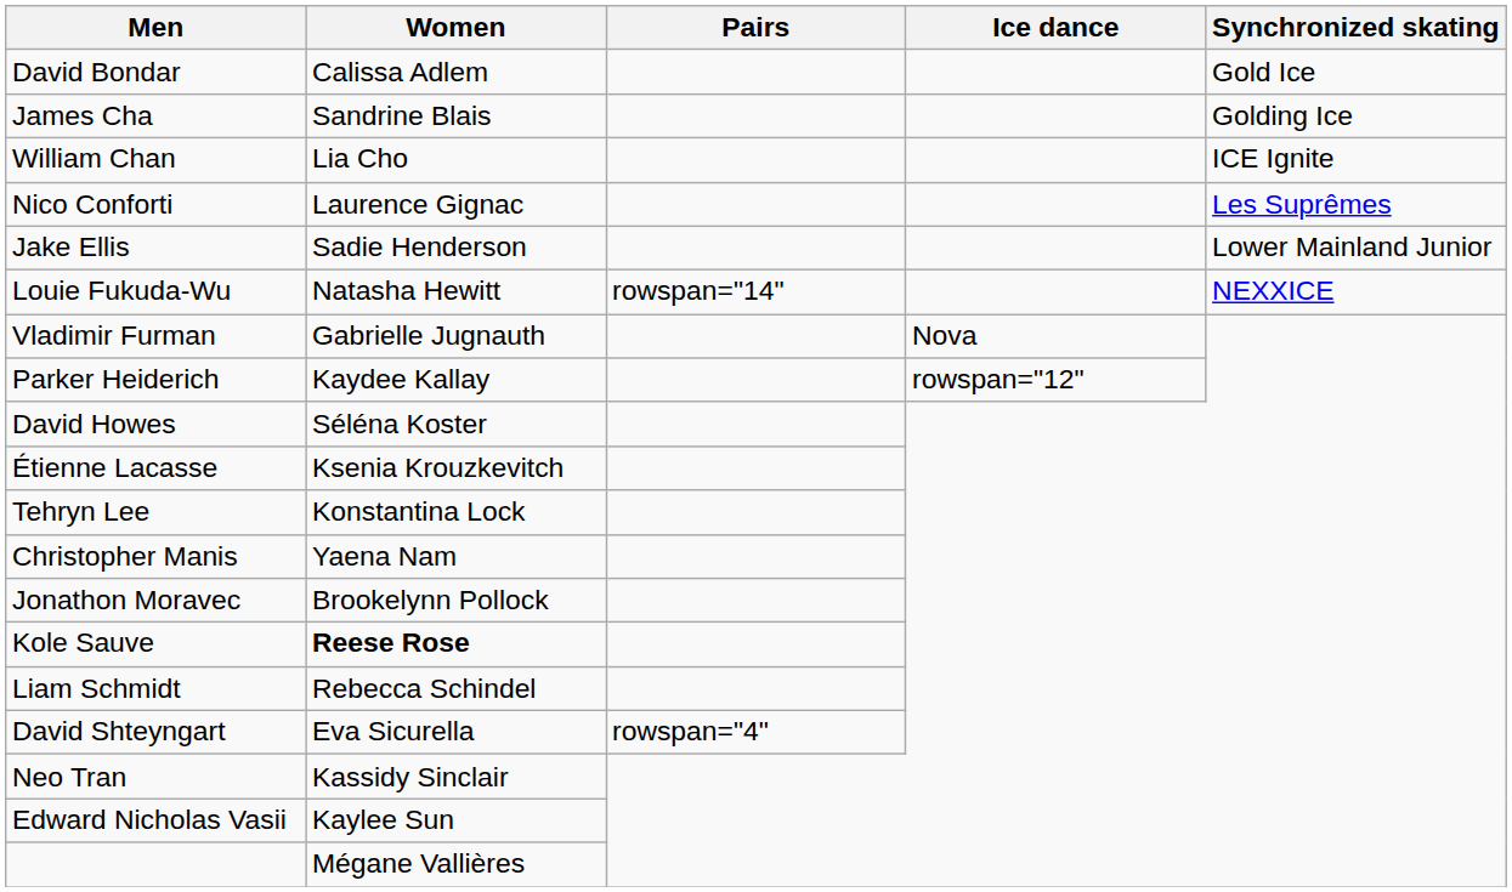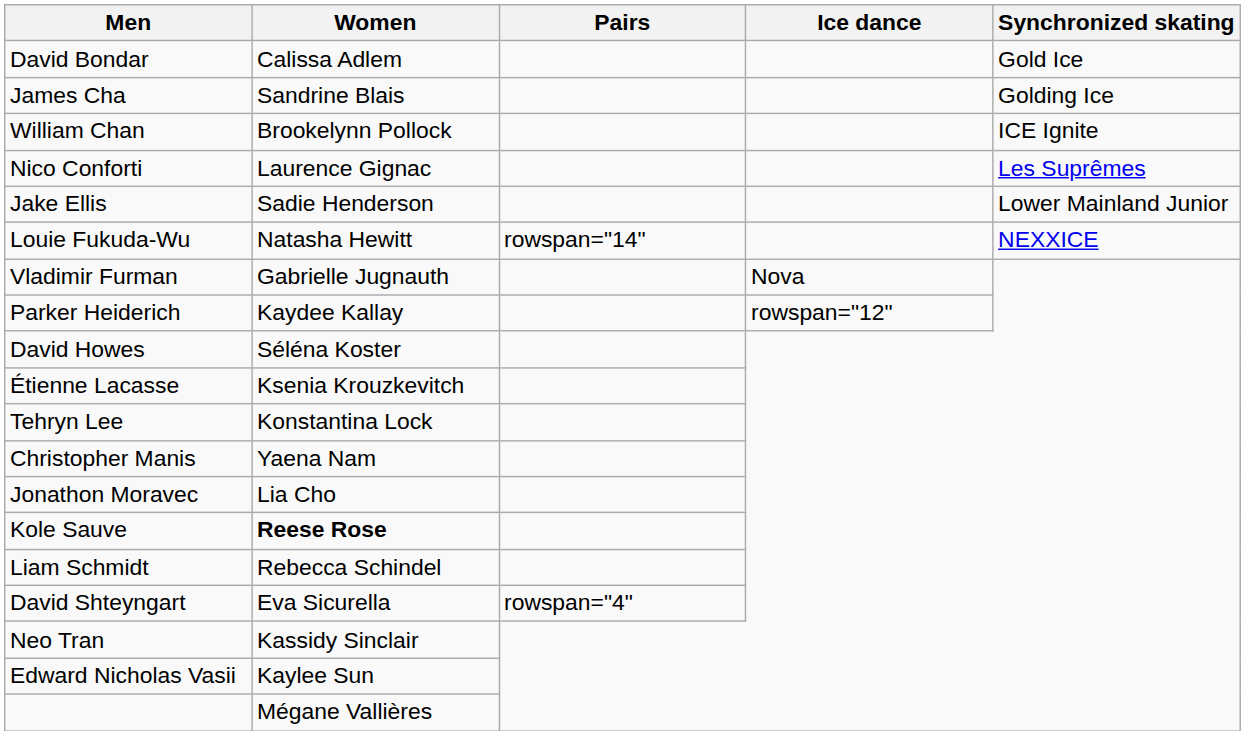William Chan | Women: Lia Cho -> Brookelynn Pollock
Jonathon Moravec | Women: Brookelynn Pollock -> Lia Cho
